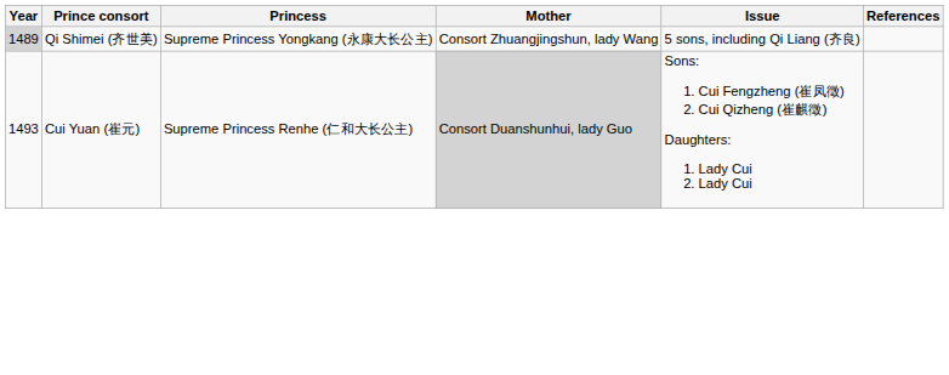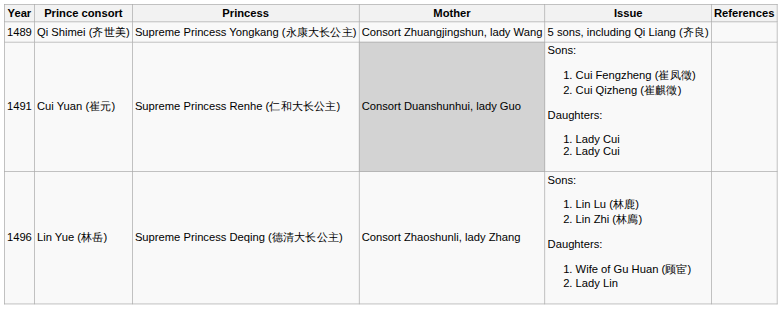Qi Shimei (齐世美) | Year: lightgrey background -> no background
Cui Yuan (崔元) | Year: 1493 -> 1491
+ row: 1496 | Lin Yue (林岳) | Supreme Princess Deqing (德清大长公主) | Consort Zhaoshunli, lady Zhang | Sons: Lin Lu (林鹿) Lin Zhi (林廌) Daughters: Wife of Gu Huan (顾宦) Lady Lin
